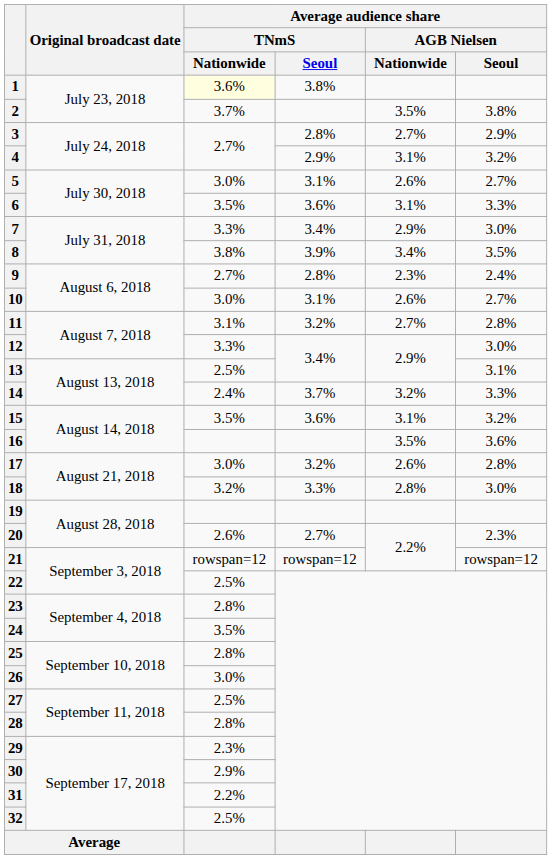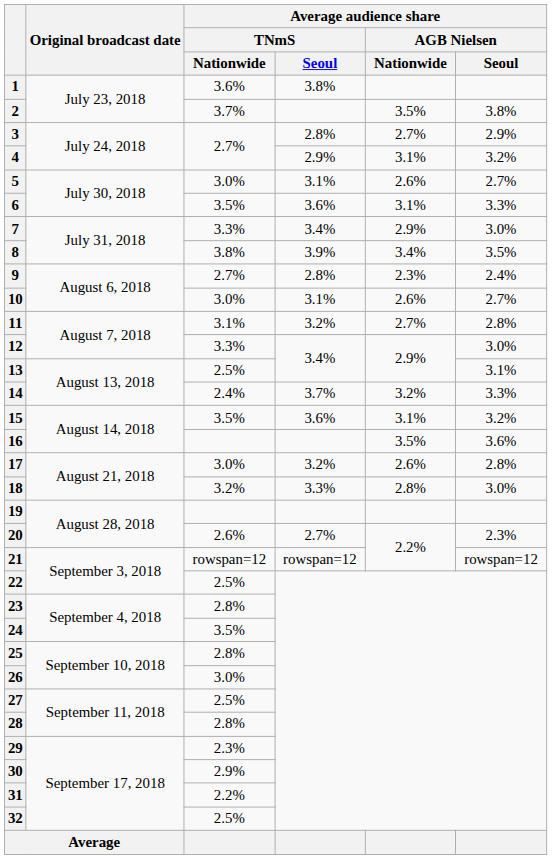1 | Average audience share / TNmS / Nationwide: lightyellow background -> no background
